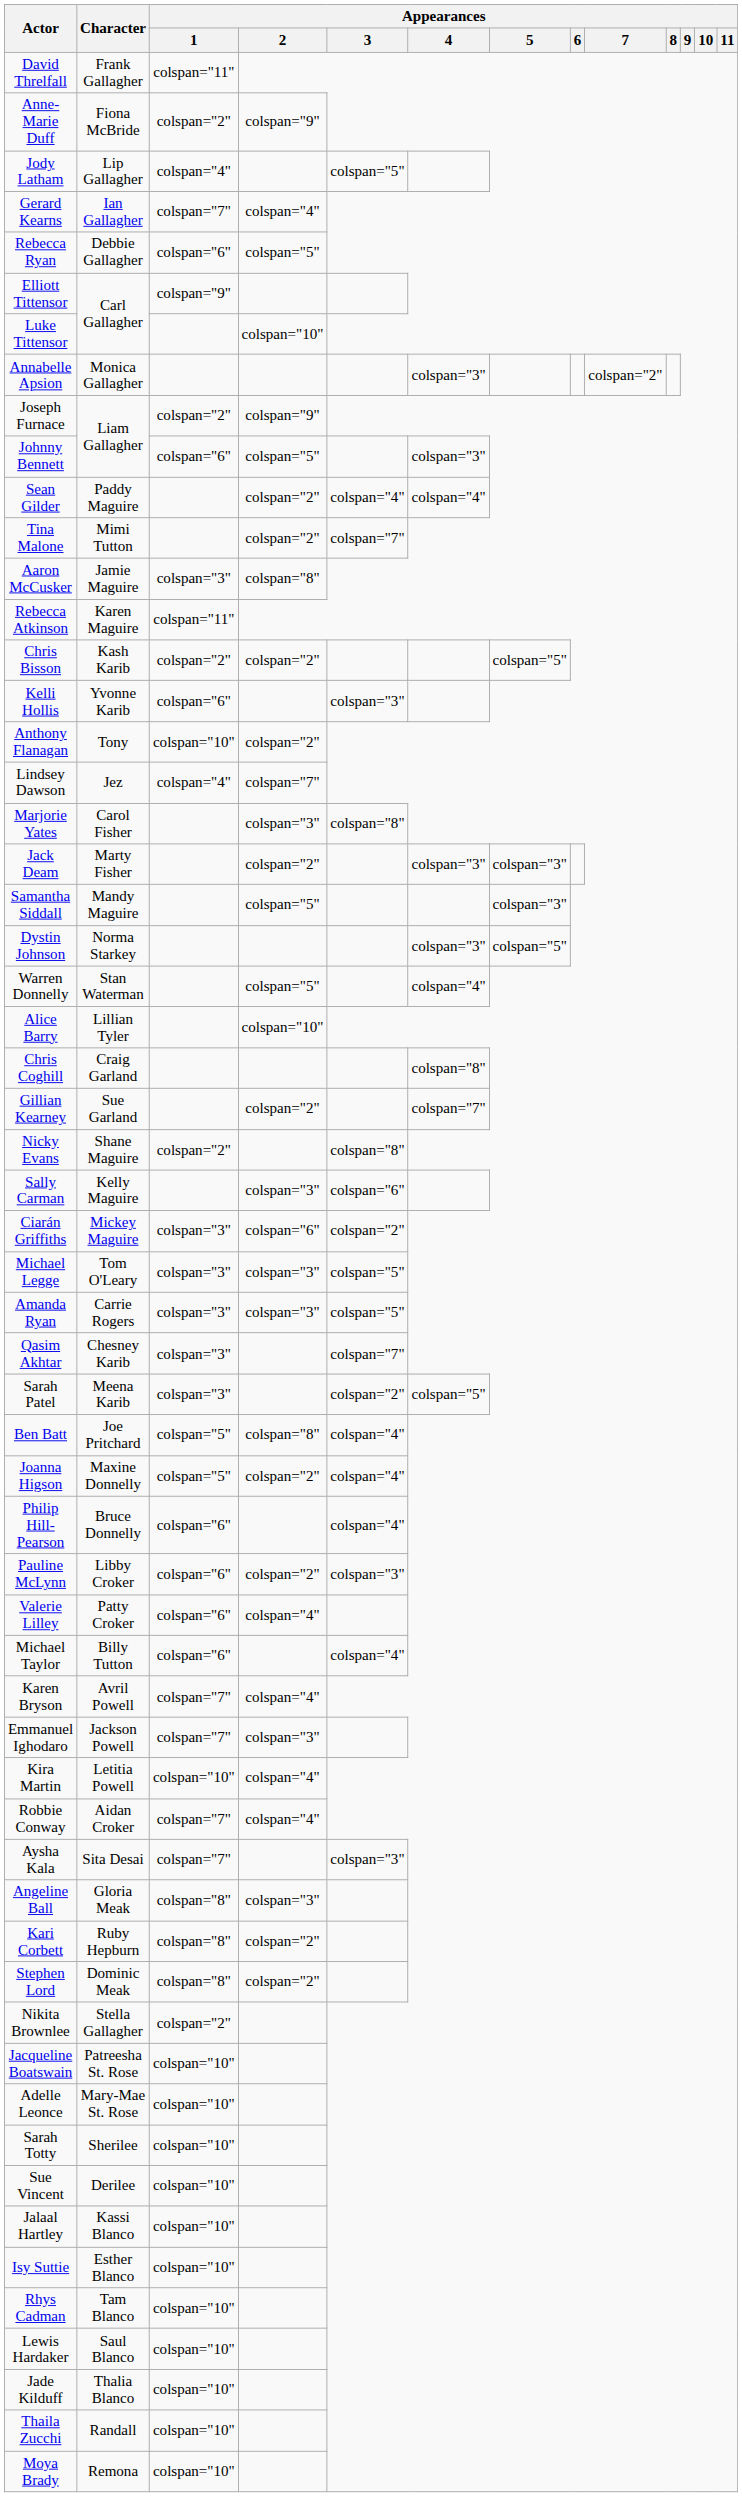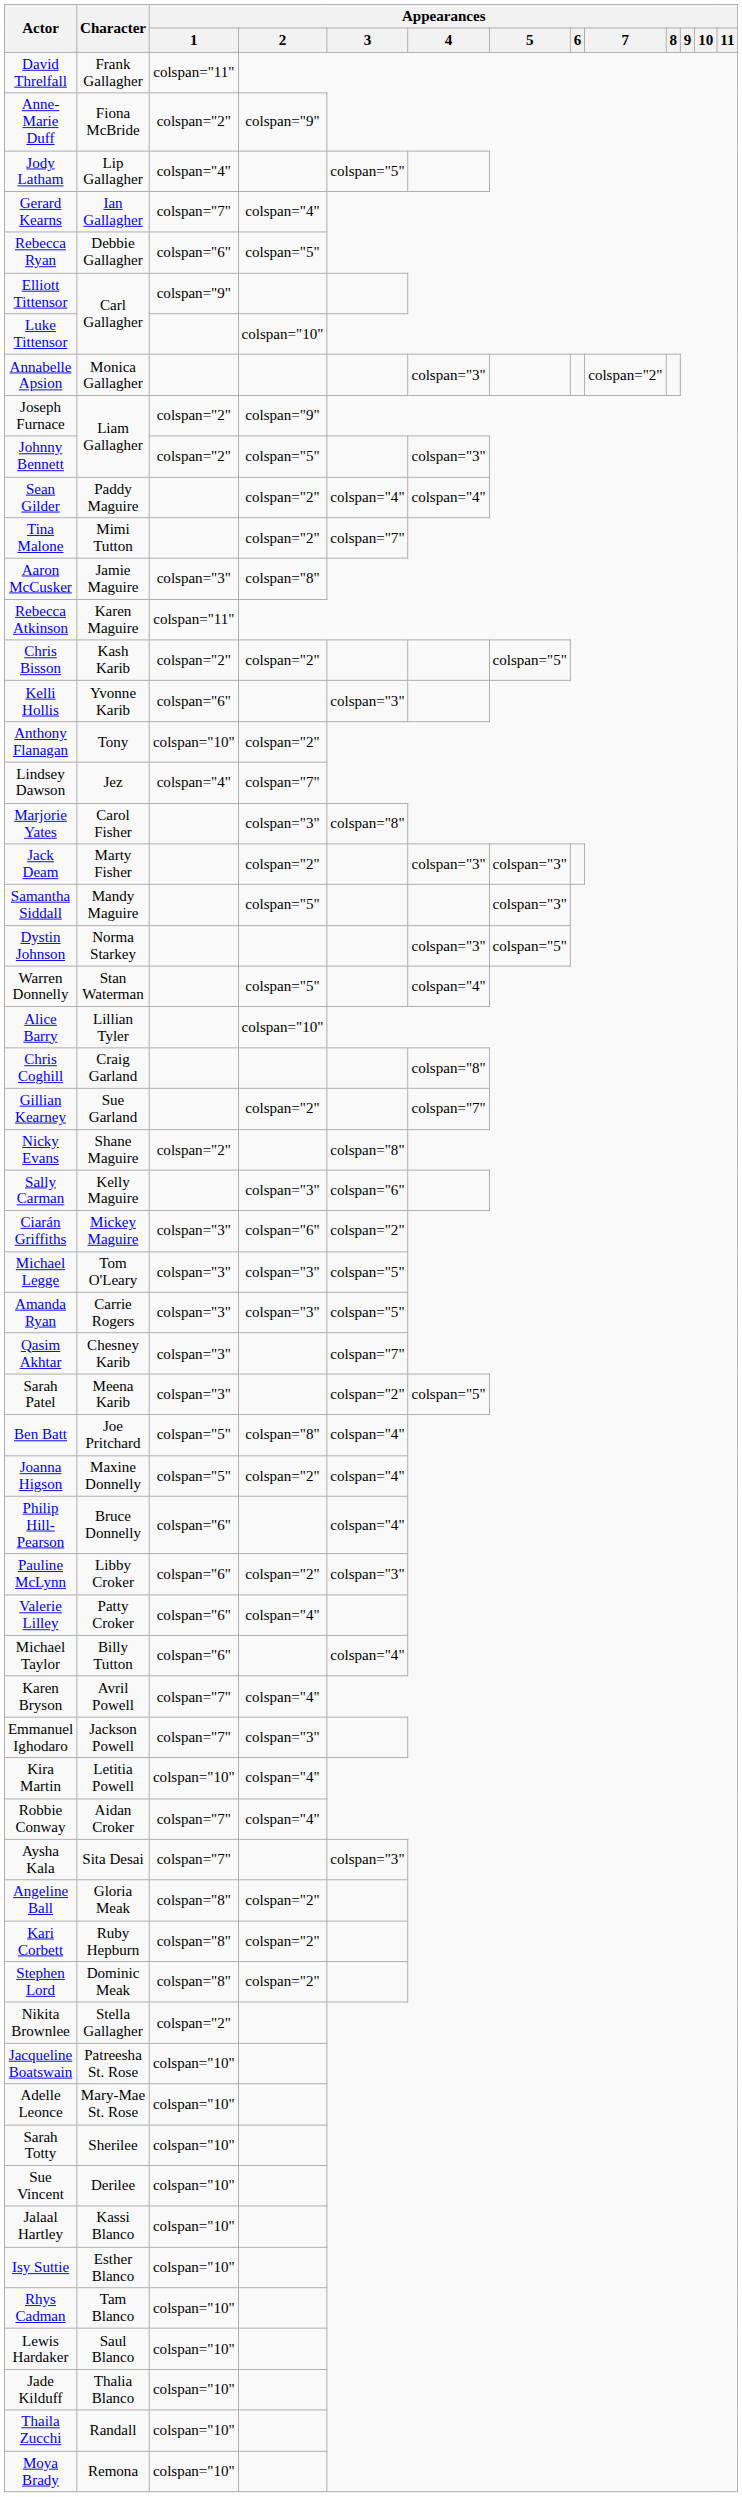Johnny Bennett | Appearances / 1: colspan="6" -> colspan="2"
Angeline Ball | Appearances / 2: colspan="3" -> colspan="2"
